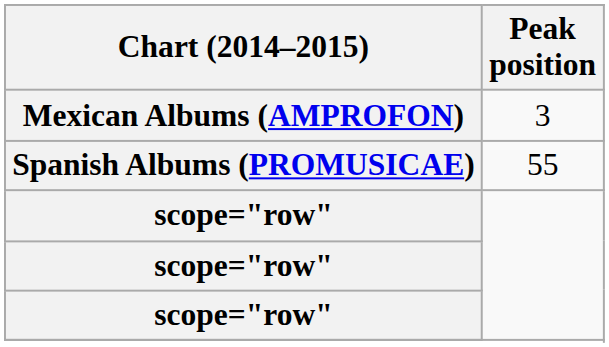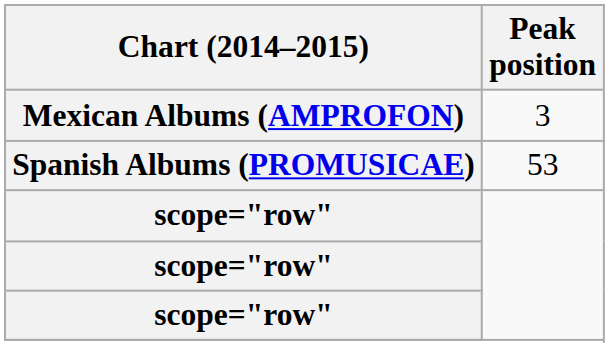Spanish Albums (PROMUSICAE) | Peak position: 55 -> 53
